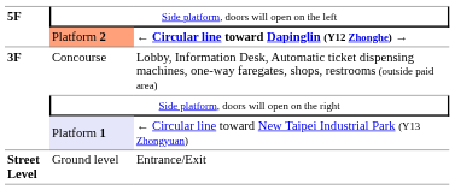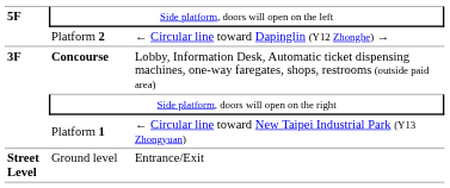Platform 2 | column 2: lightsalmon background -> no background
Platform 2 | column 3: bold -> normal
Concourse | column 2: normal -> bold
Platform 1 | column 2: lavender background -> no background
